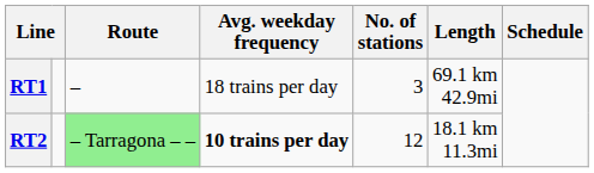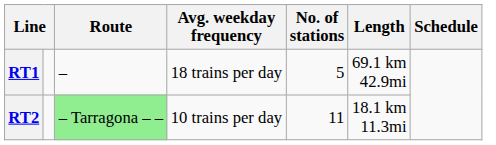RT1 | No. of stations: 3 -> 5
RT2 | Avg. weekday frequency: bold -> normal
RT2 | No. of stations: 12 -> 11
